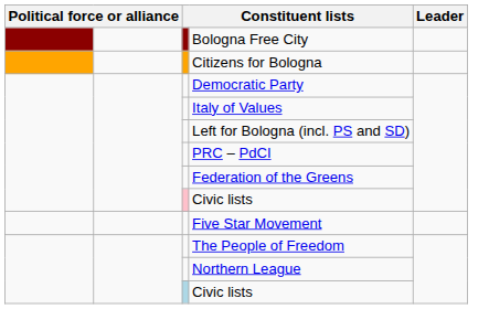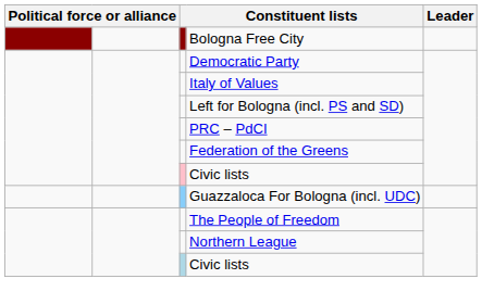- row: Citizens for Bologna
- row: Five Star Movement
+ row: Guazzaloca For Bologna (incl. UDC)
